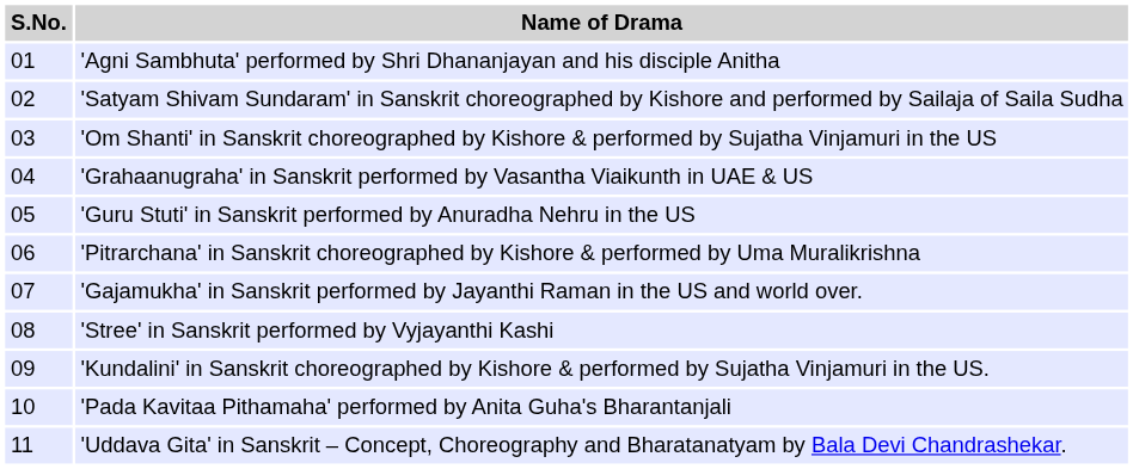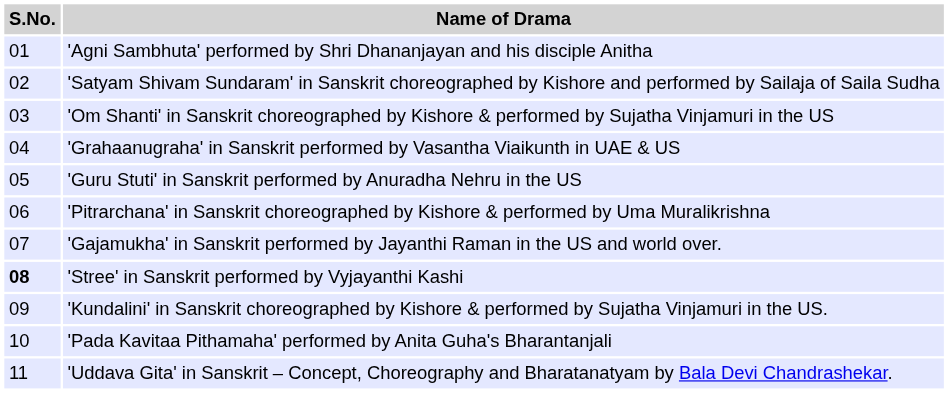'Stree' in Sanskrit performed by Vyjayanthi Kashi | S.No.: normal -> bold
